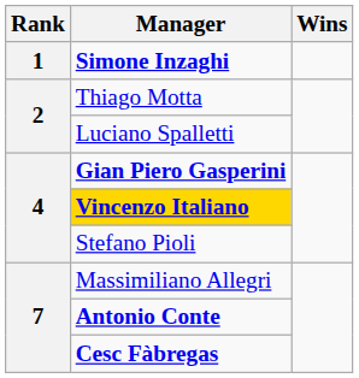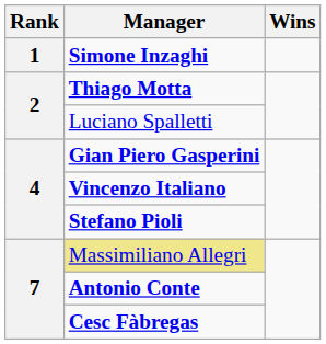Thiago Motta | Manager: normal -> bold
Vincenzo Italiano | Manager: gold background -> no background
Stefano Pioli | Manager: normal -> bold
Massimiliano Allegri | Manager: no background -> khaki background
